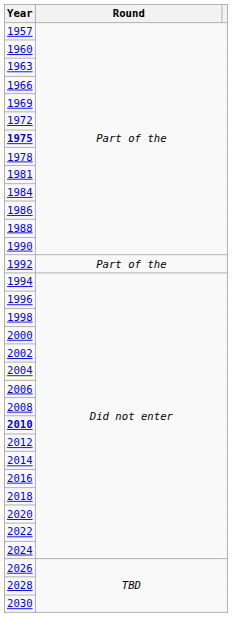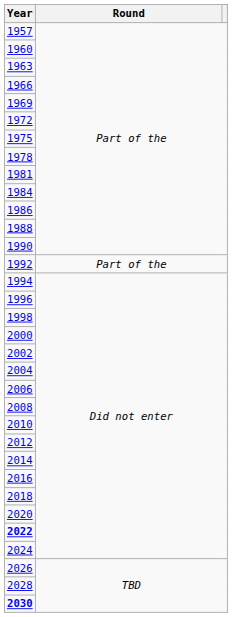1975 | Year: bold -> normal
2004 | Year: lightyellow background -> no background
2010 | Year: bold -> normal
2022 | Year: normal -> bold
2030 | Year: normal -> bold
